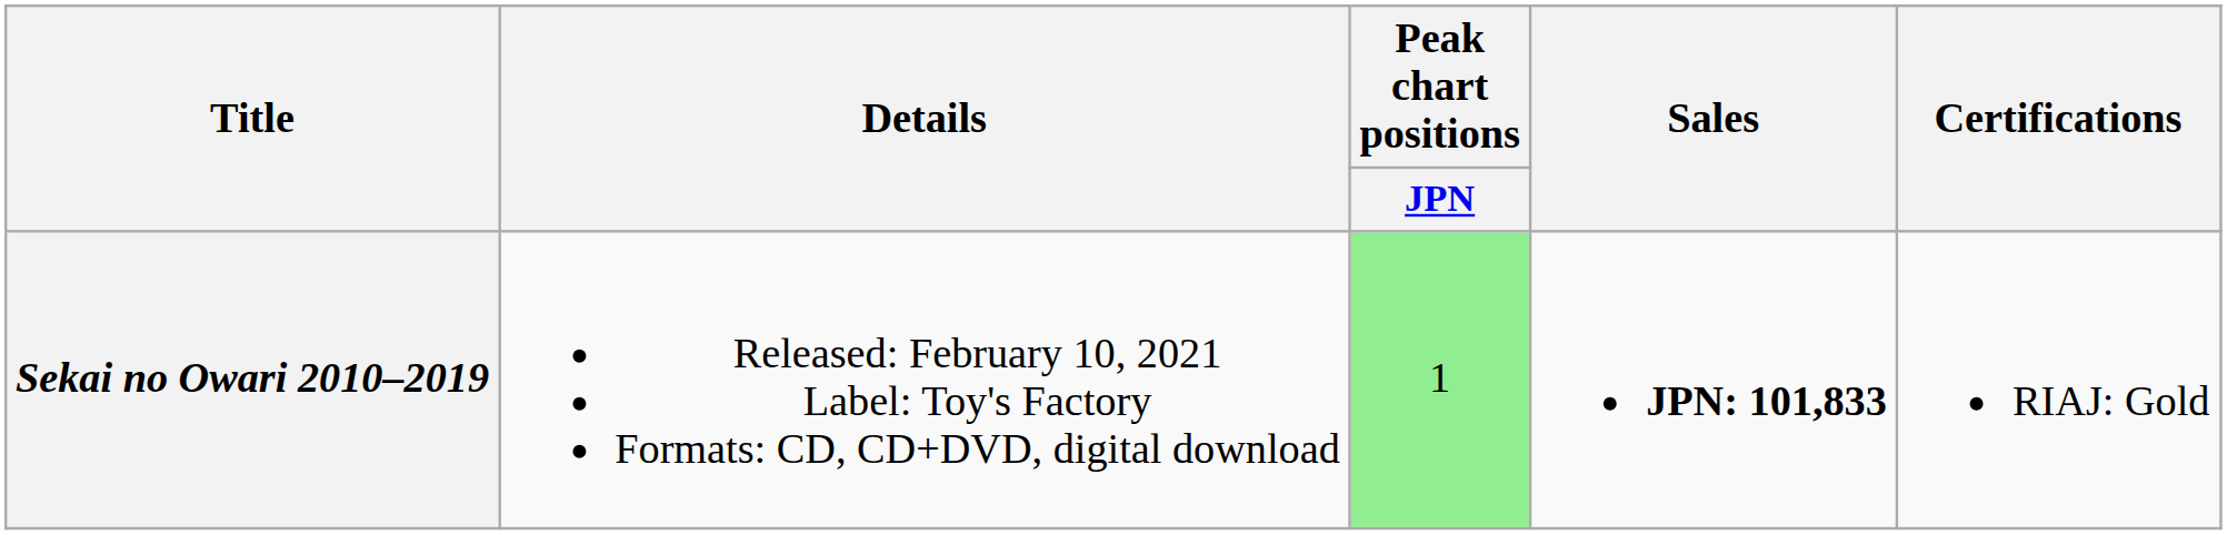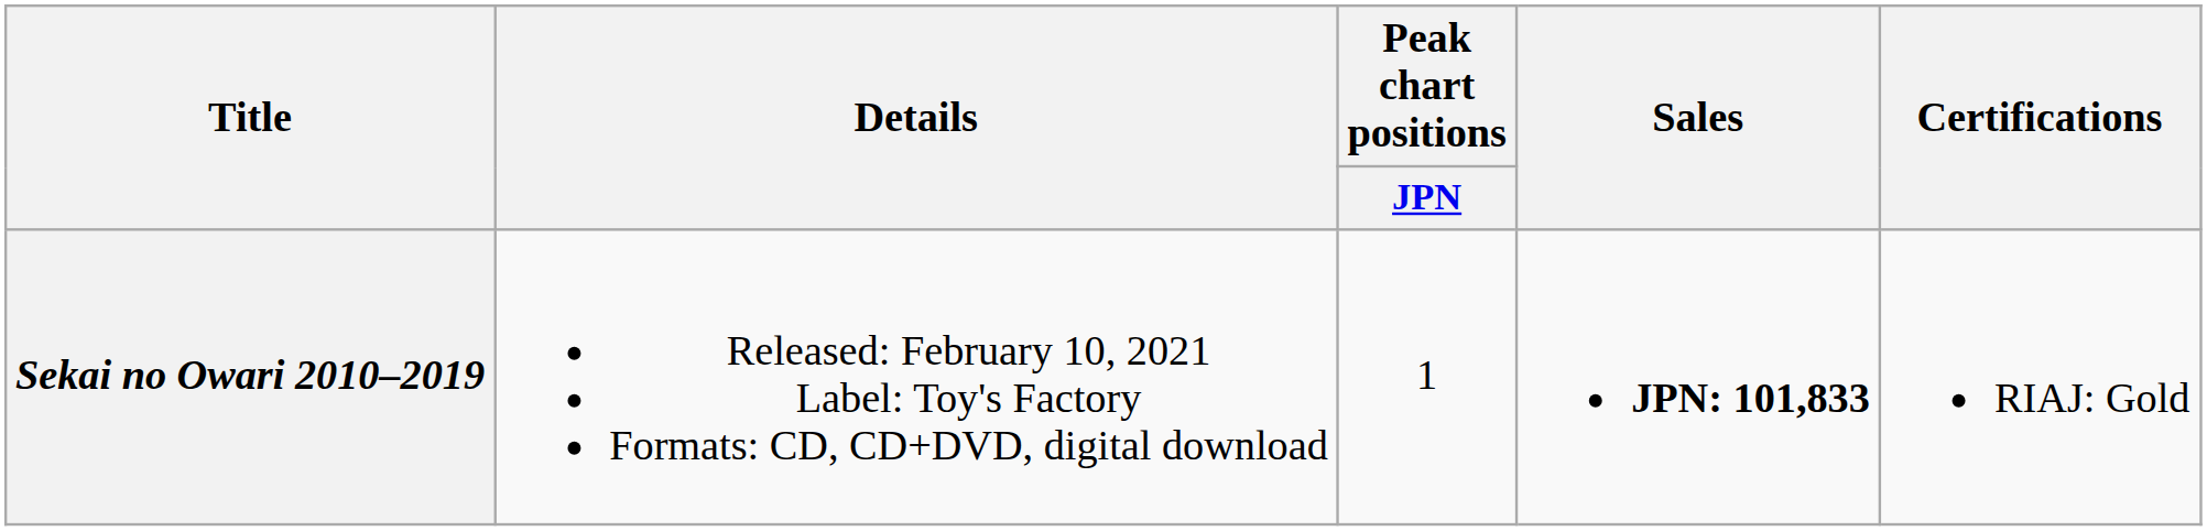Sekai no Owari 2010–2019 | Peak chart positions / JPN: lightgreen background -> no background
